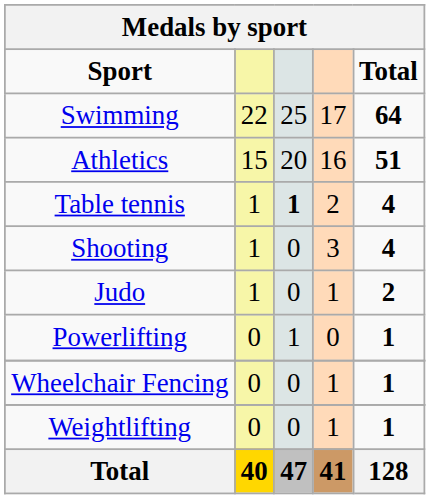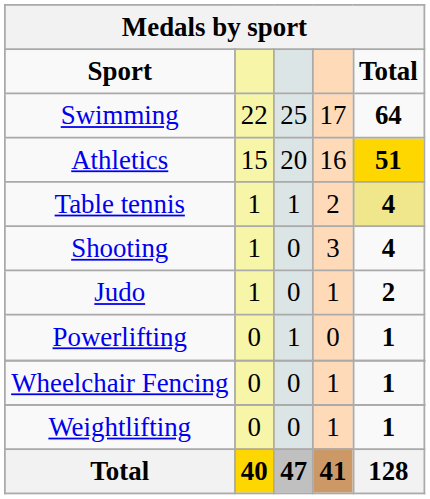Athletics | Total: no background -> gold background
Table tennis | column 3: bold -> normal
Table tennis | Total: no background -> khaki background
